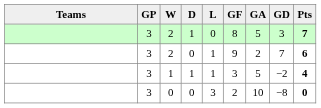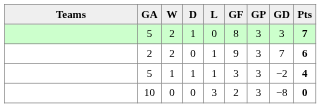columns swapped: GP <-> GA
